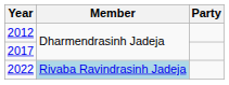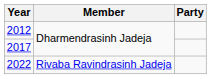2022 | Member: lightblue background -> no background
